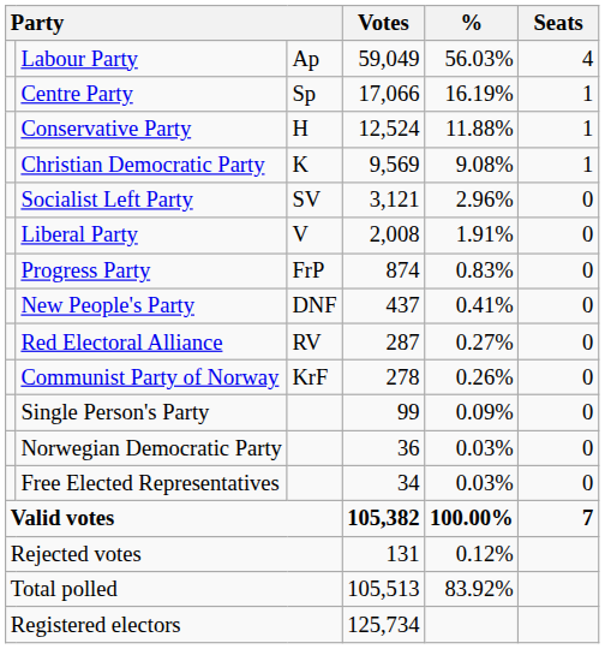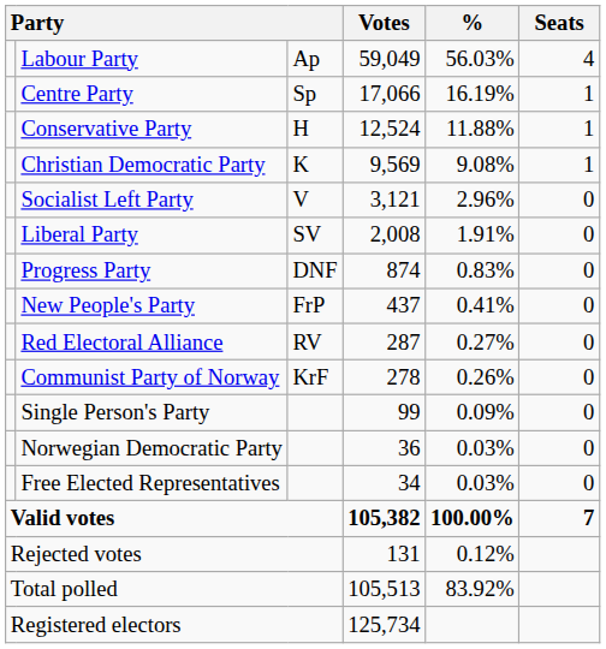Socialist Left Party | column 3: SV -> V
Liberal Party | column 3: V -> SV
Progress Party | column 3: FrP -> DNF
New People's Party | column 3: DNF -> FrP
